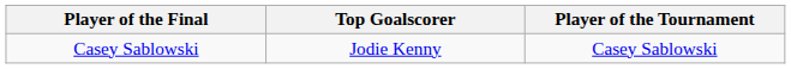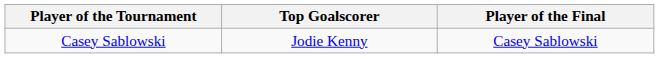columns swapped: Player of the Tournament <-> Player of the Final
